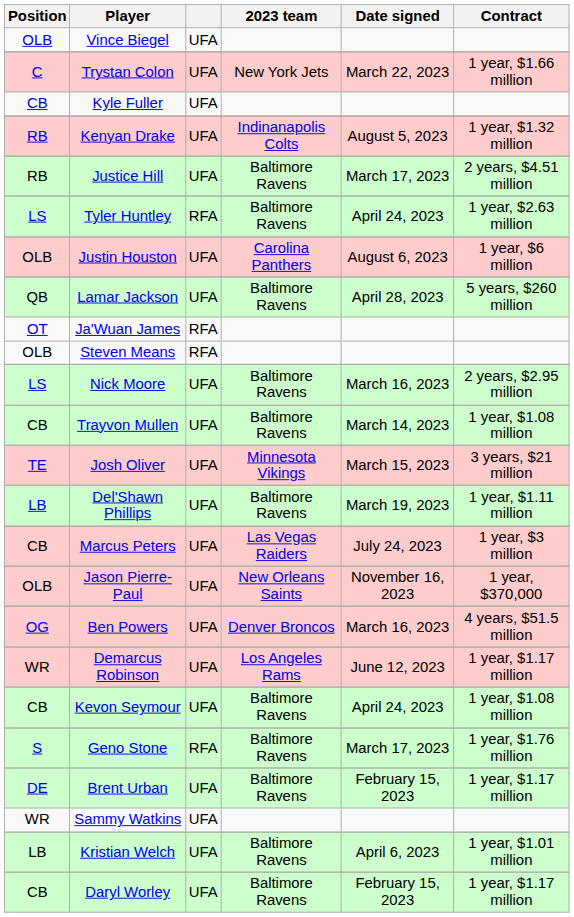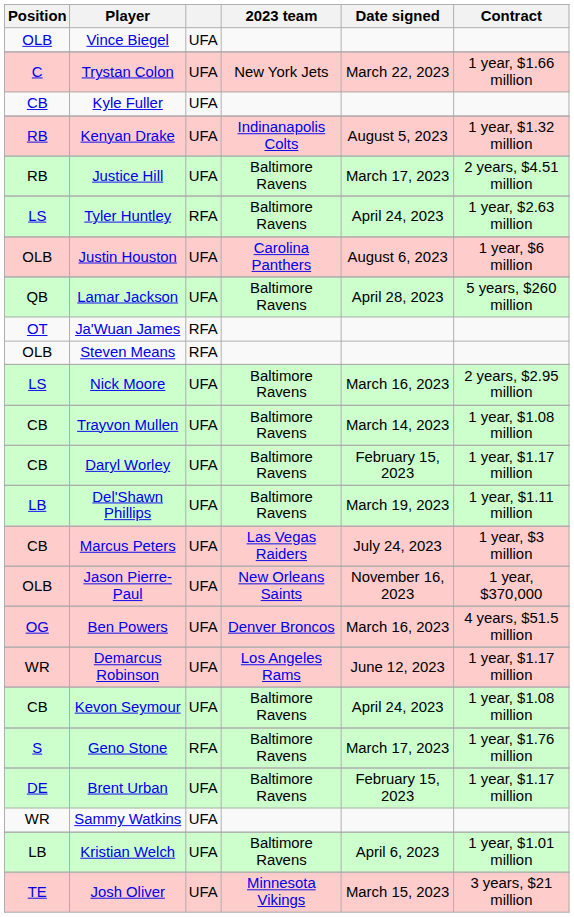rows swapped: Josh Oliver <-> Daryl Worley
